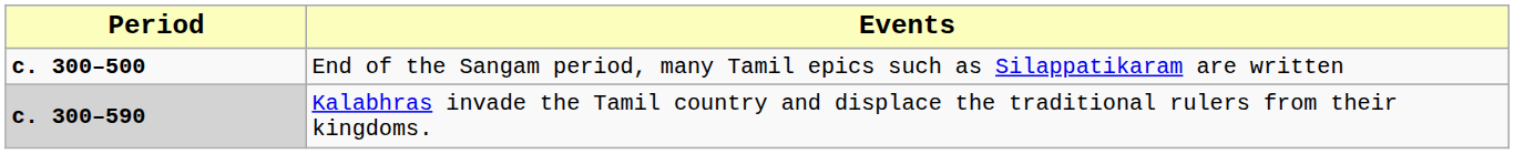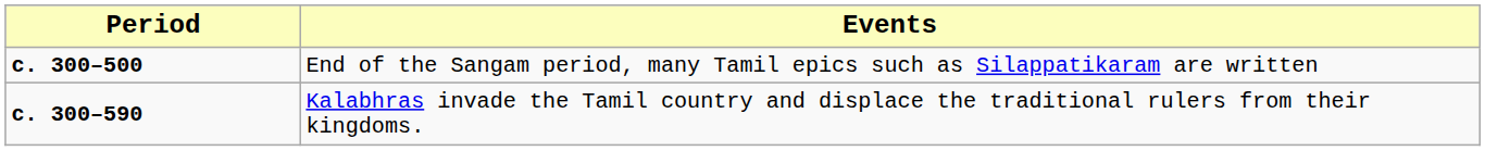row 3 | Period: lightgrey background -> no background
